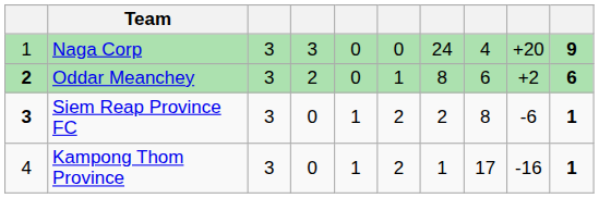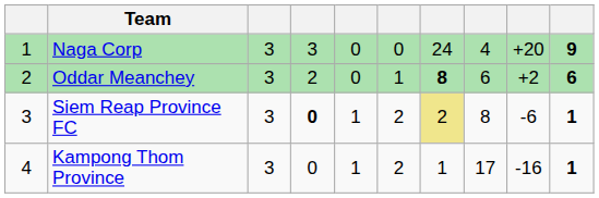Oddar Meanchey | column 1: bold -> normal
Oddar Meanchey | column 7: normal -> bold
Siem Reap Province FC | column 1: bold -> normal
Siem Reap Province FC | column 4: normal -> bold
Siem Reap Province FC | column 7: no background -> khaki background
